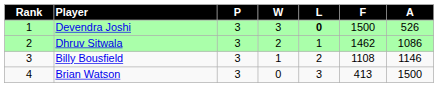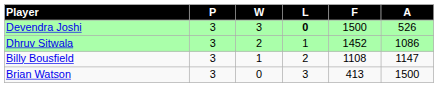- column: Rank | 1 | 2 | 3 | 4
Dhruv Sitwala | F: 1462 -> 1452
Billy Bousfield | A: 1146 -> 1147
